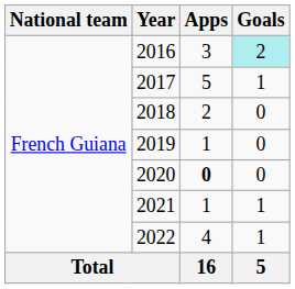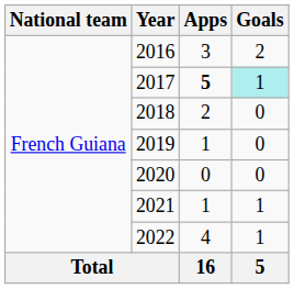2016 | Goals: paleturquoise background -> no background
2017 | Apps: normal -> bold
2017 | Goals: no background -> paleturquoise background
2020 | Apps: bold -> normal
